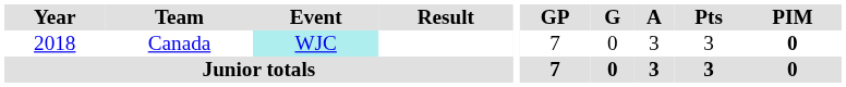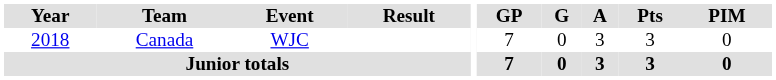Canada | Event: paleturquoise background -> no background
Canada | PIM: bold -> normal
